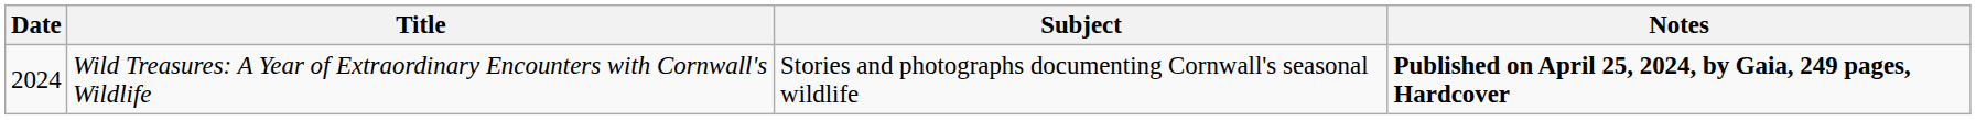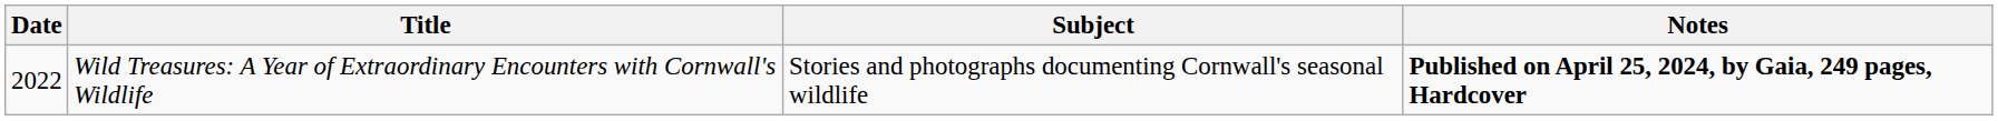row 2 | Date: 2024 -> 2022
